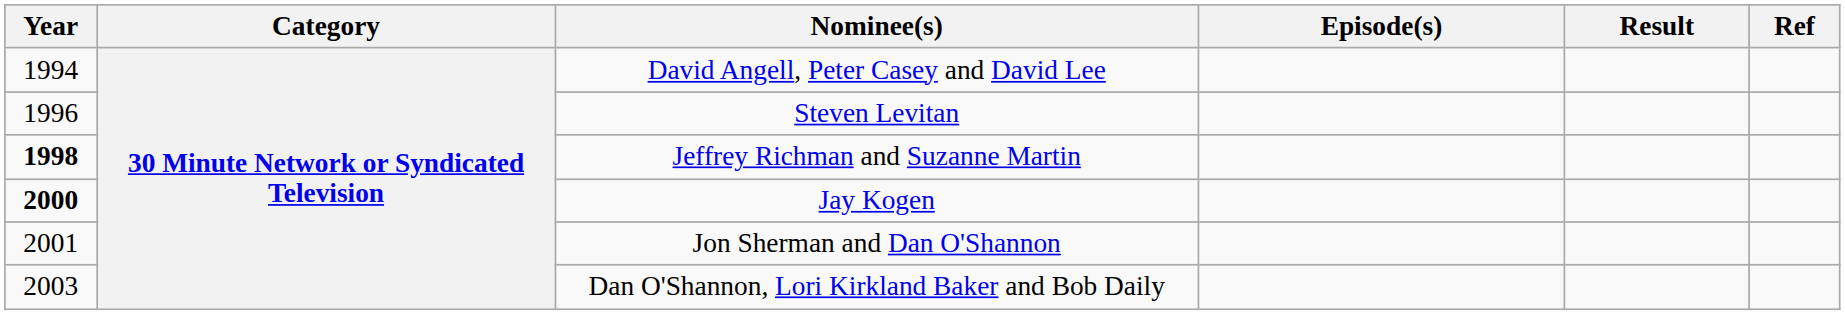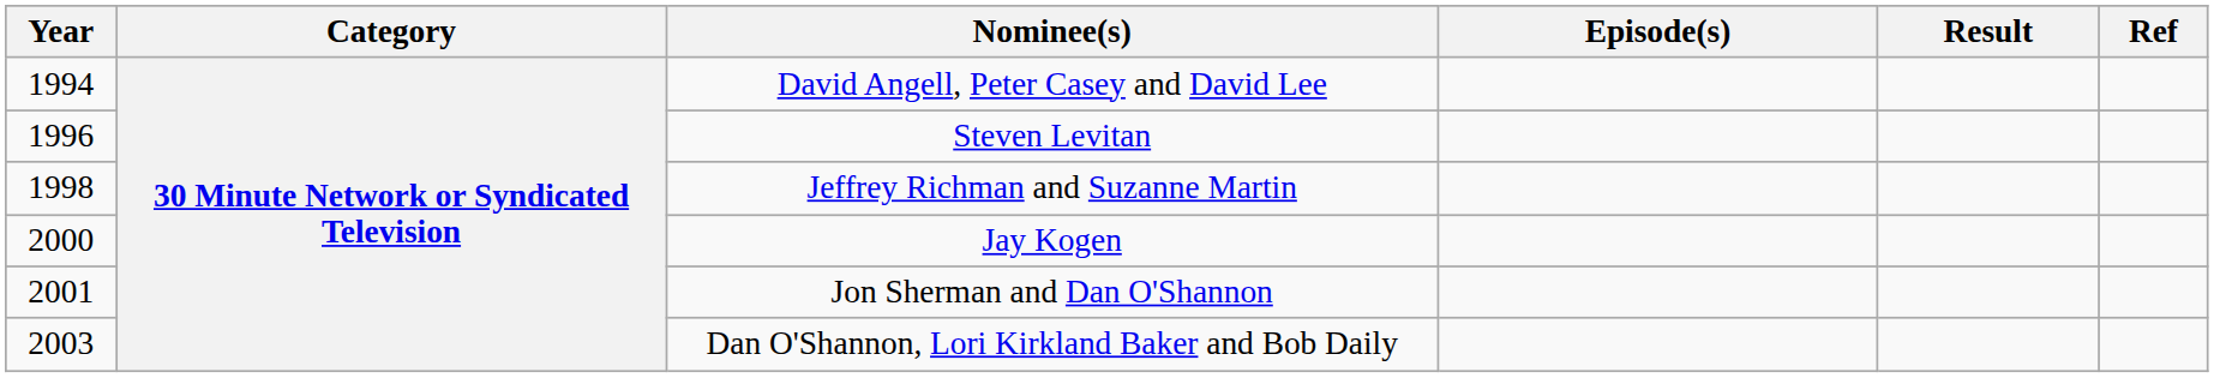Jeffrey Richman and Suzanne Martin | Year: bold -> normal
Jay Kogen | Year: bold -> normal
